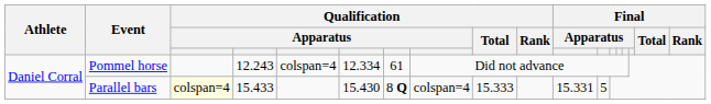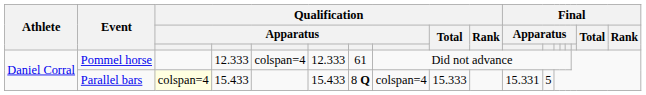Pommel horse | column 4: 12.243 -> 12.333
Pommel horse | column 6: 12.334 -> 12.333
Parallel bars | column 6: 15.430 -> 15.433
